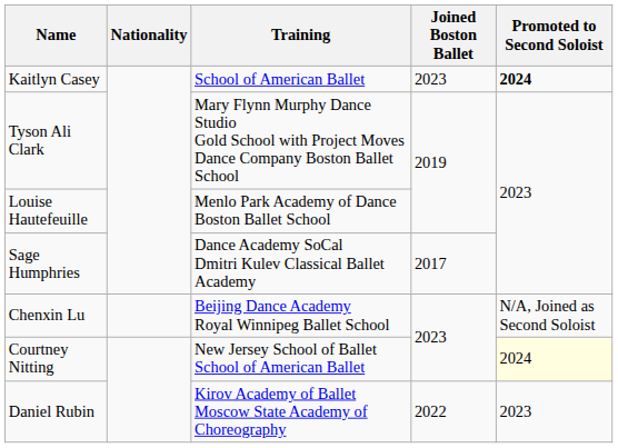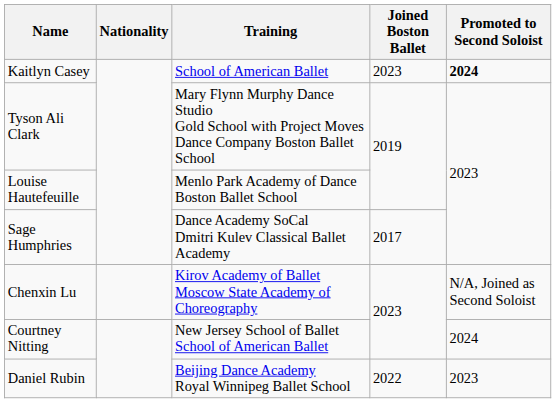Chenxin Lu | Training: Beijing Dance Academy Royal Winnipeg Ballet School -> Kirov Academy of Ballet Moscow State Academy of Choreography
Courtney Nitting | Promoted to Second Soloist: lightyellow background -> no background
Daniel Rubin | Training: Kirov Academy of Ballet Moscow State Academy of Choreography -> Beijing Dance Academy Royal Winnipeg Ballet School
